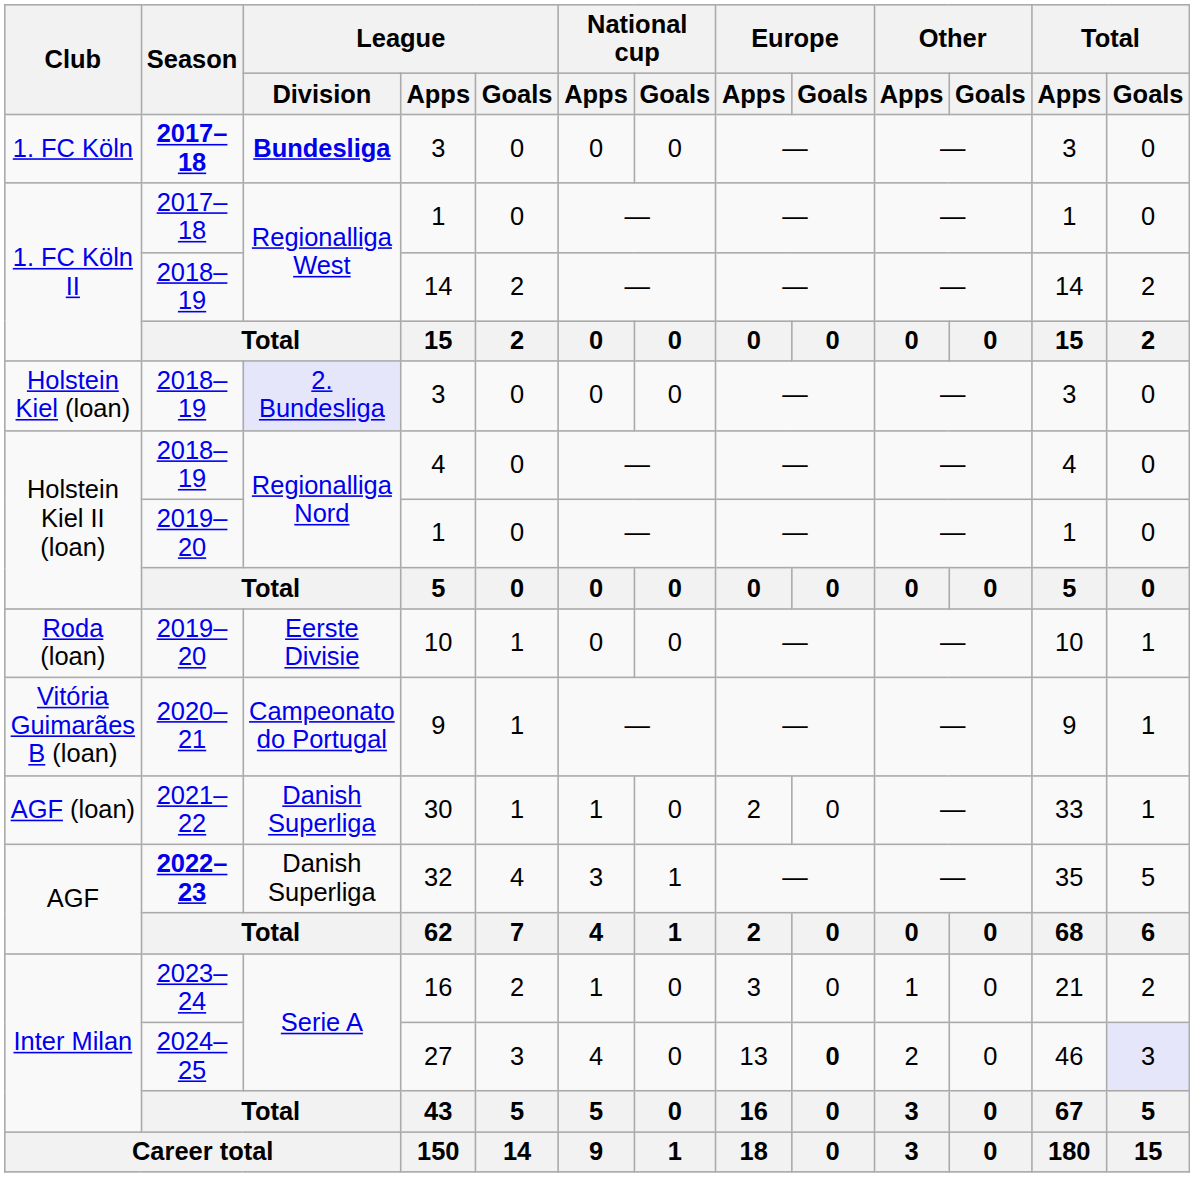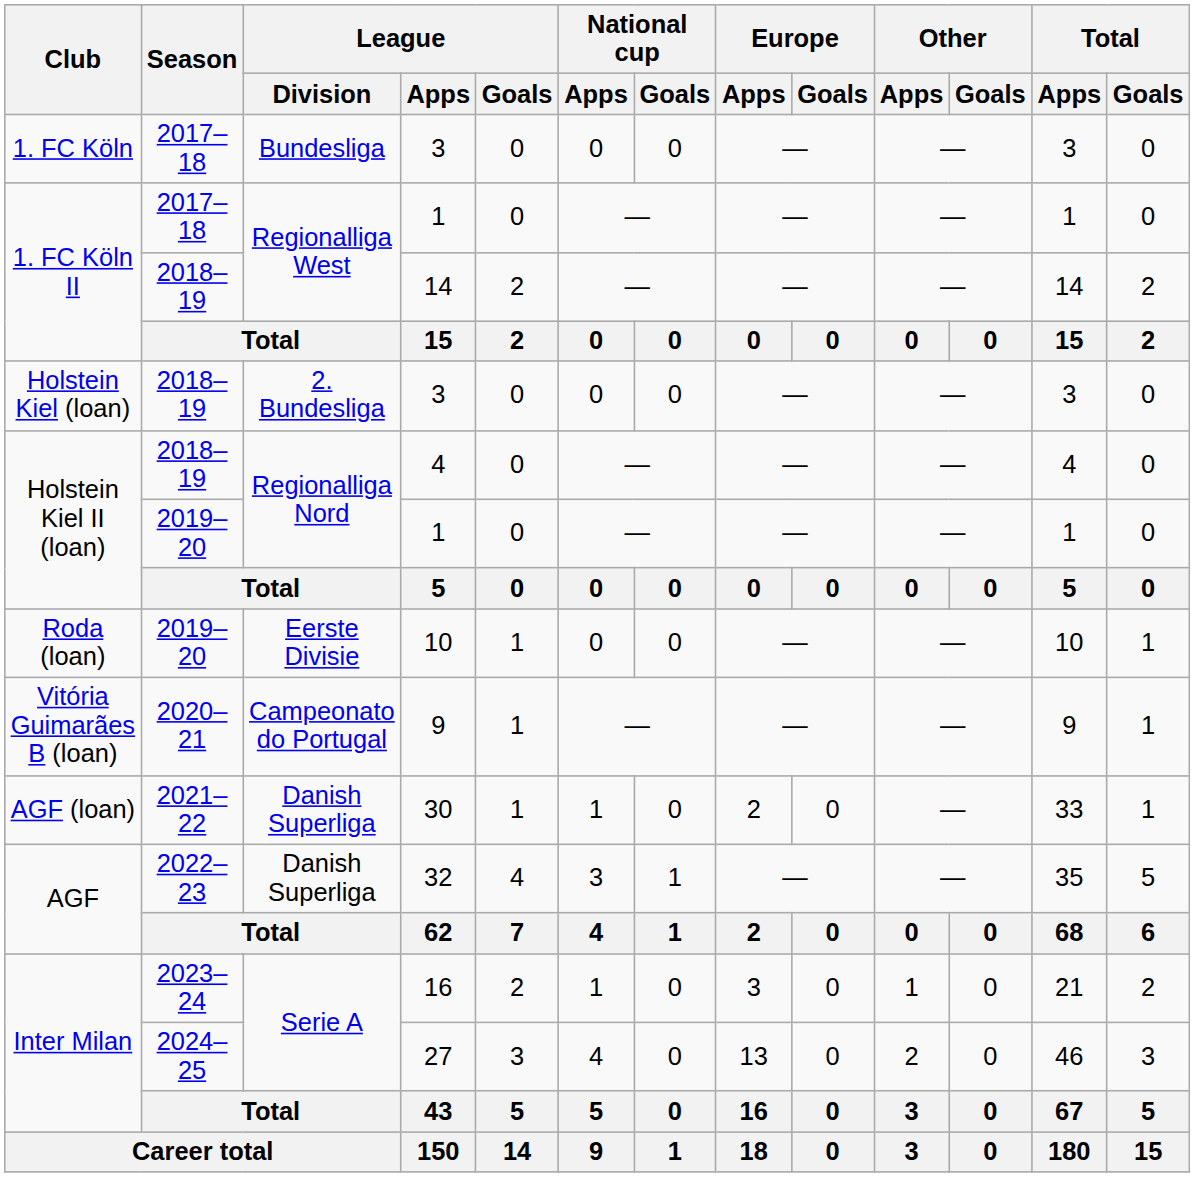1. FC Köln / 3 | Season: bold -> normal
1. FC Köln / 3 | League / Division: bold -> normal
Holstein Kiel (loan) / 3 | League / Division: lavender background -> no background
32 | Season: bold -> normal
27 | Europe / Goals: bold -> normal
27 | Total / Goals: lavender background -> no background
